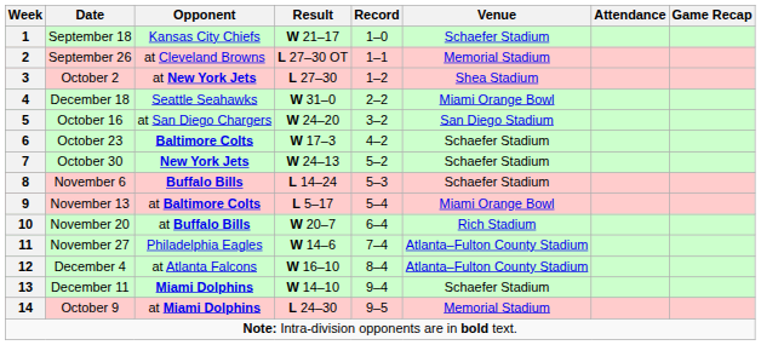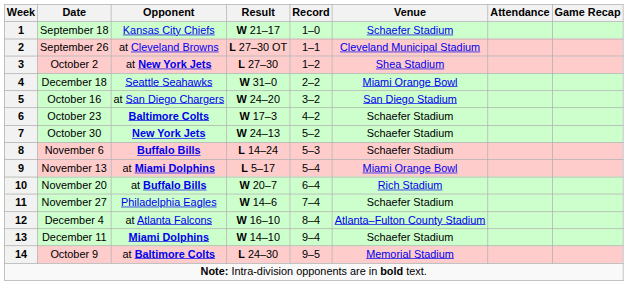2 | Venue: Memorial Stadium -> Cleveland Municipal Stadium
9 | Opponent: at Baltimore Colts -> at Miami Dolphins
11 | Venue: Atlanta–Fulton County Stadium -> Schaefer Stadium
14 | Opponent: at Miami Dolphins -> at Baltimore Colts
